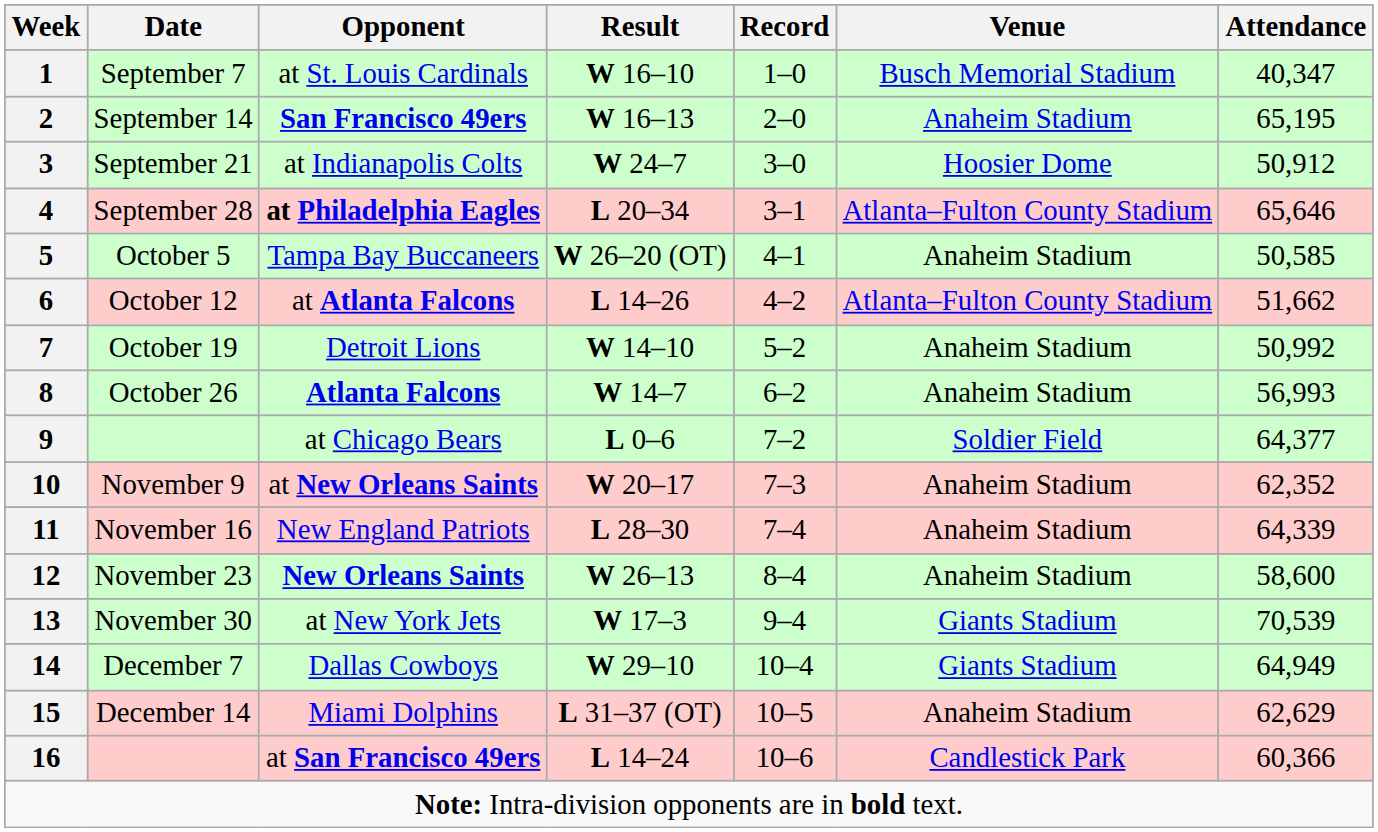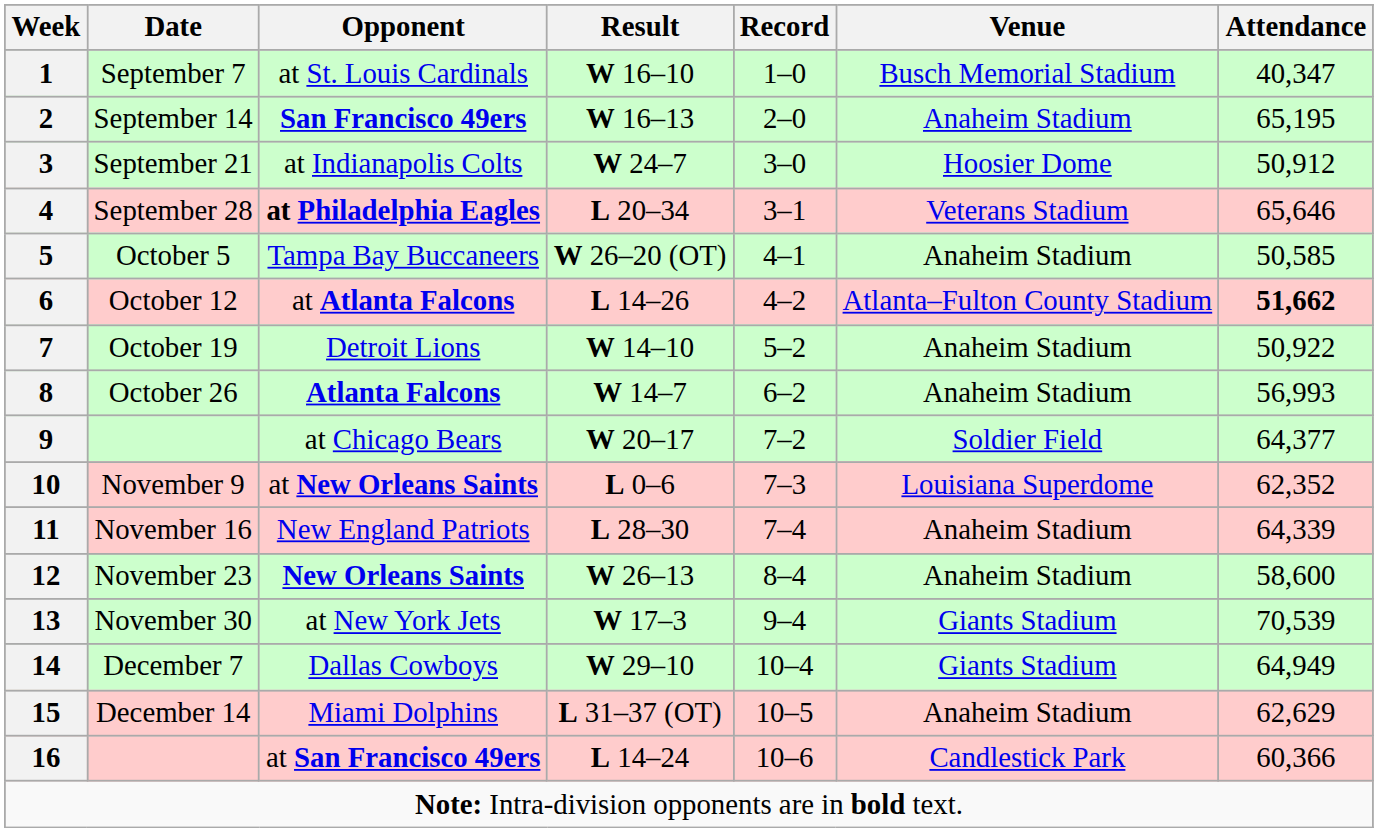4 | Venue: Atlanta–Fulton County Stadium -> Veterans Stadium
6 | Attendance: normal -> bold
7 | Attendance: 50,992 -> 50,922
9 | Result: L 0–6 -> W 20–17
10 | Result: W 20–17 -> L 0–6
10 | Venue: Anaheim Stadium -> Louisiana Superdome
